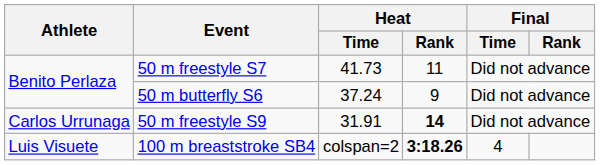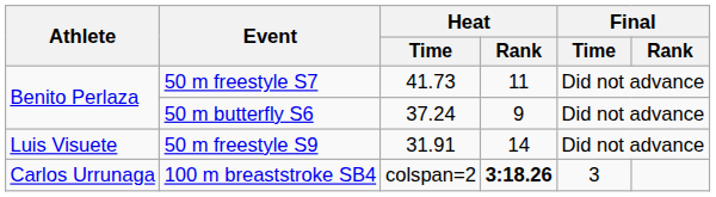50 m freestyle S9 | Athlete: Carlos Urrunaga -> Luis Visuete
50 m freestyle S9 | Heat / Rank: bold -> normal
100 m breaststroke SB4 | Athlete: Luis Visuete -> Carlos Urrunaga
100 m breaststroke SB4 | Final / Time: 4 -> 3
